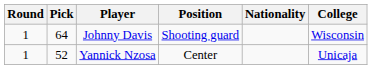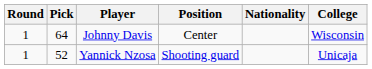Johnny Davis | Position: Shooting guard -> Center
Yannick Nzosa | Position: Center -> Shooting guard
